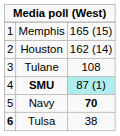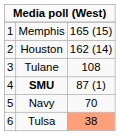SMU | column 3: paleturquoise background -> no background
Navy | column 3: bold -> normal
Tulsa | column 1: bold -> normal
Tulsa | column 3: no background -> lightsalmon background
